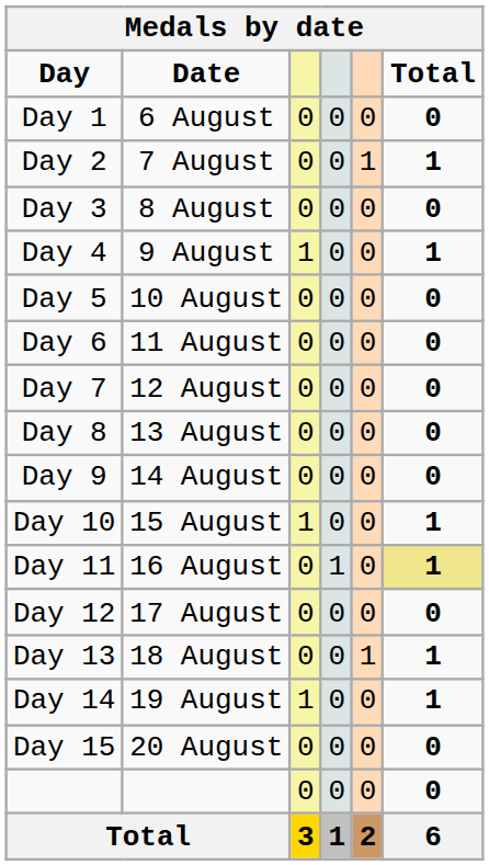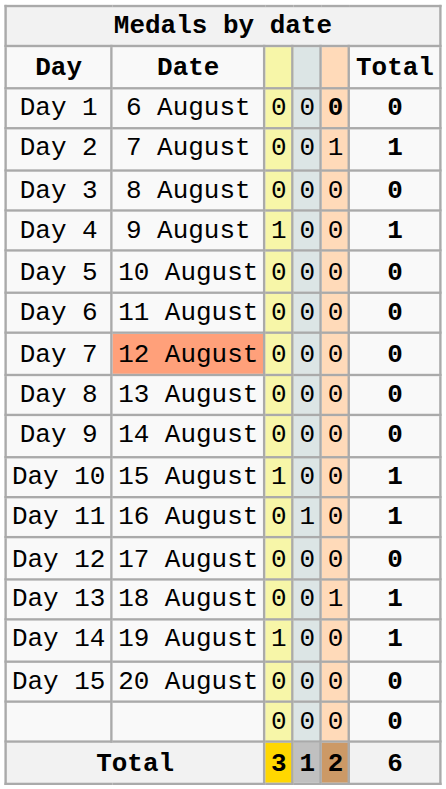Day 1 | column 5: normal -> bold
Day 7 | Date: no background -> lightsalmon background
Day 11 | Total: khaki background -> no background
